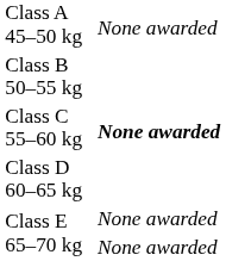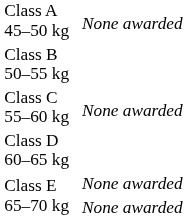Class C 55–60 kg / None awarded | column 2: bold -> normal
